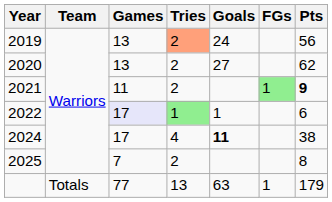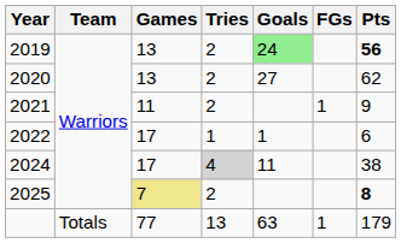2019 | Tries: lightsalmon background -> no background
2019 | Goals: no background -> lightgreen background
2019 | Pts: normal -> bold
2021 | FGs: lightgreen background -> no background
2021 | Pts: bold -> normal
2022 | Games: lavender background -> no background
2022 | Tries: lightgreen background -> no background
2024 | Tries: no background -> lightgrey background
2024 | Goals: bold -> normal
2025 | Games: no background -> khaki background
2025 | Pts: normal -> bold
